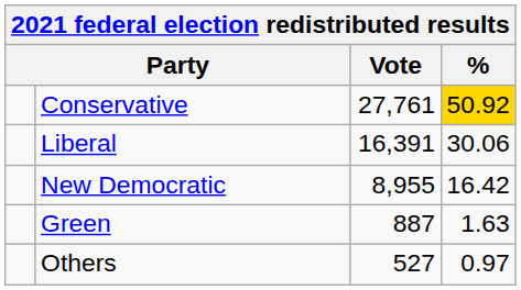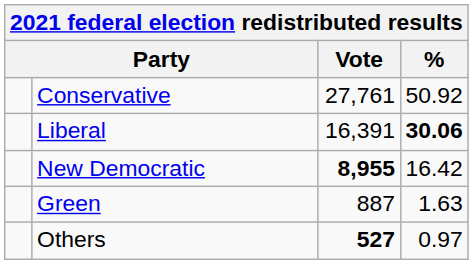Conservative | %: gold background -> no background
Liberal | %: normal -> bold
New Democratic | Vote: normal -> bold
Others | Vote: normal -> bold
